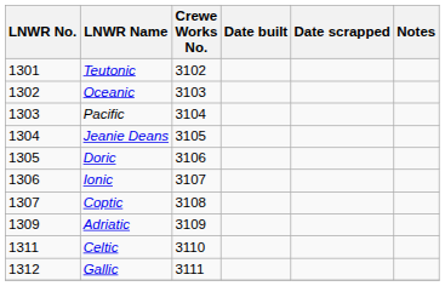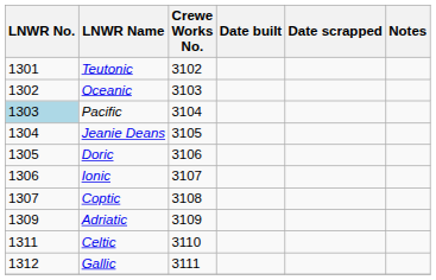Pacific | LNWR No.: no background -> lightblue background
